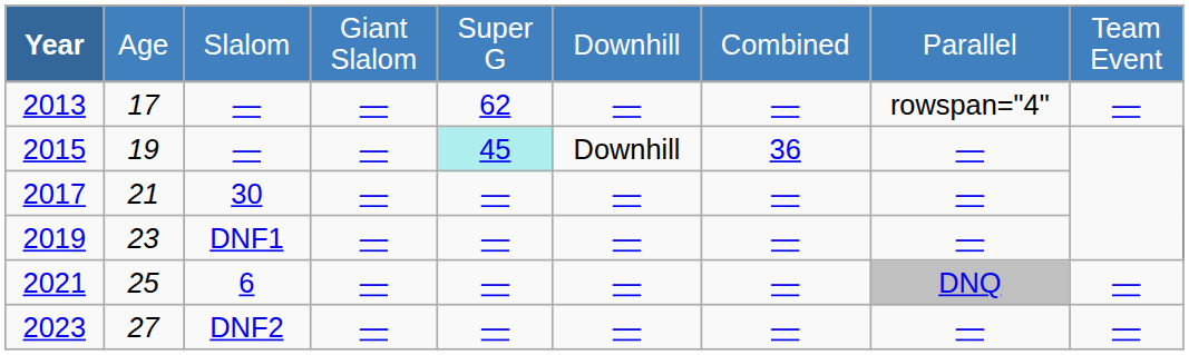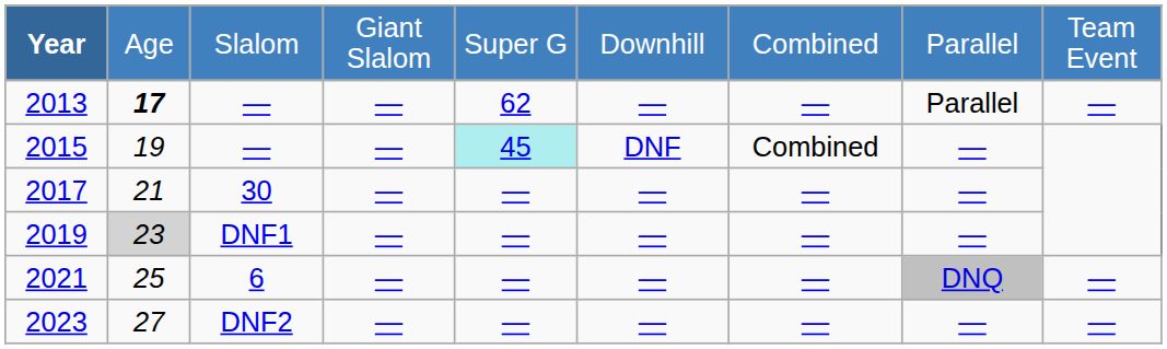2013 | column 2: normal -> bold
2013 | column 8: rowspan="4" -> Parallel
2015 | column 6: Downhill -> DNF
2015 | column 7: 36 -> Combined
2019 | column 2: no background -> lightgrey background
